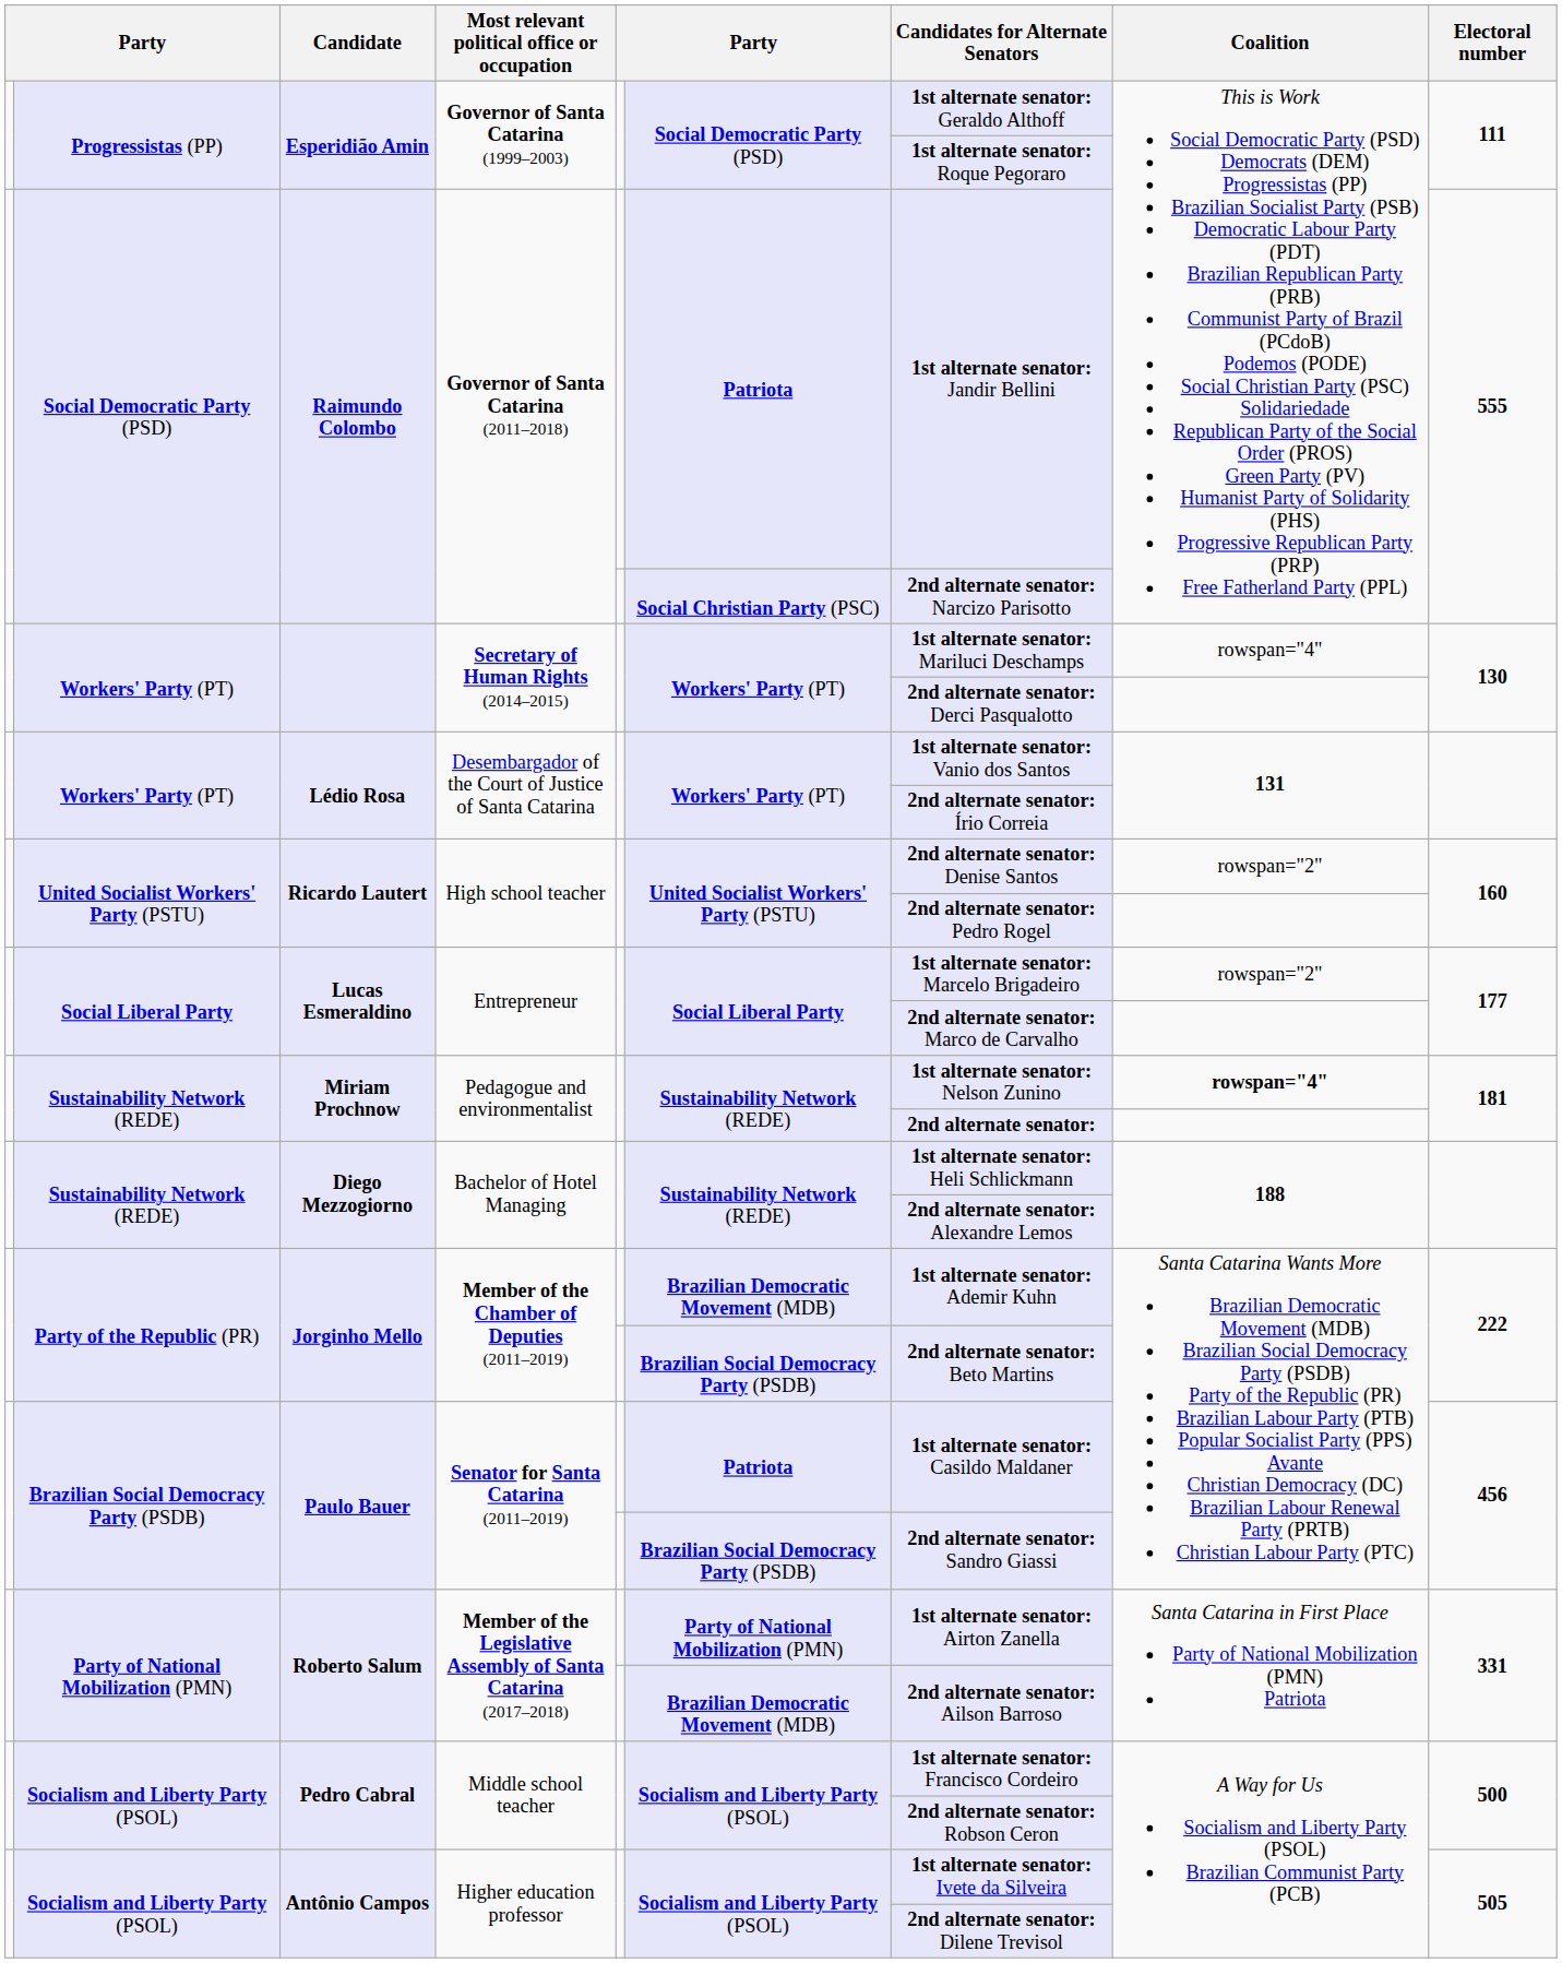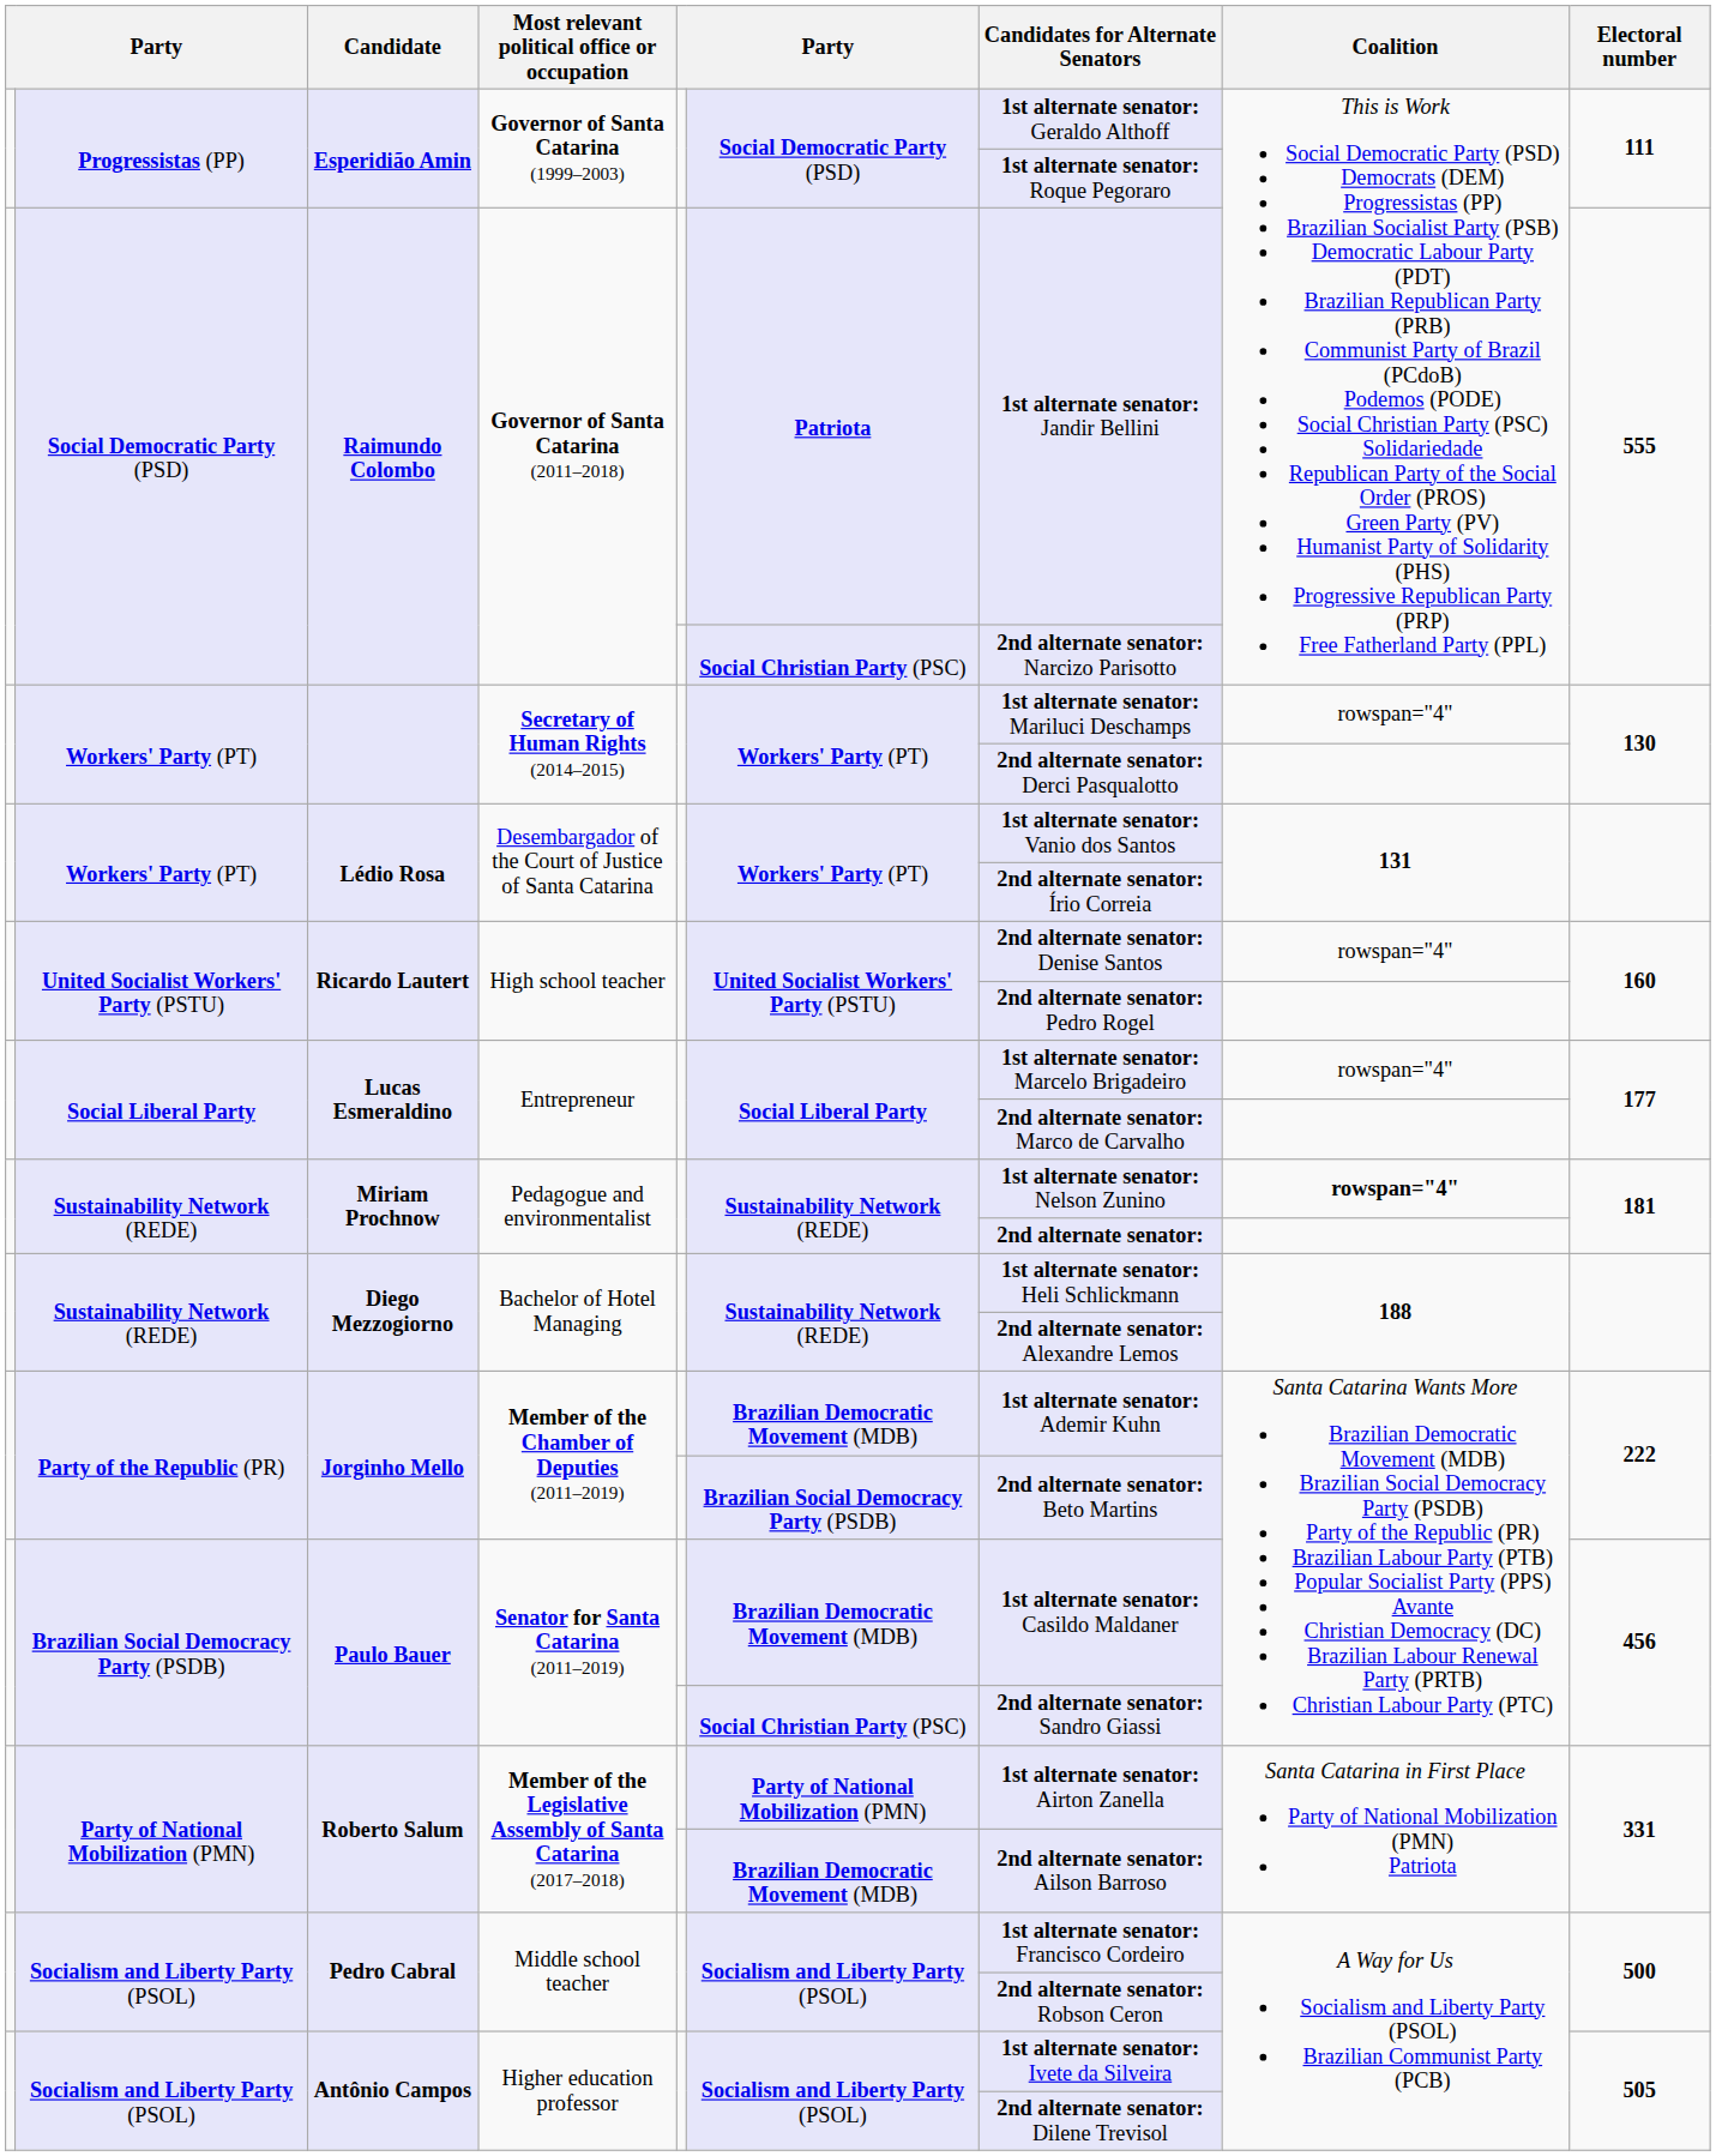row 10 | Coalition: rowspan="2" -> rowspan="4"
row 12 | Coalition: rowspan="2" -> rowspan="4"
row 20 | column 6: Patriota -> Brazilian Democratic Movement (MDB)
row 21 | column 6: Brazilian Social Democracy Party (PSDB) -> Social Christian Party (PSC)
